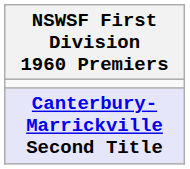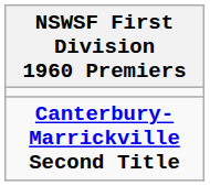row 3 | column 1: lavender background -> no background
